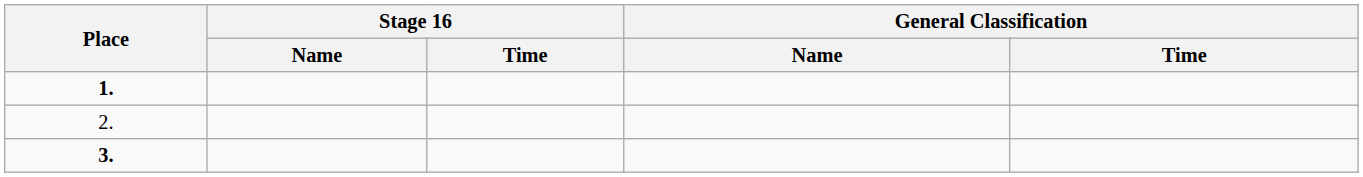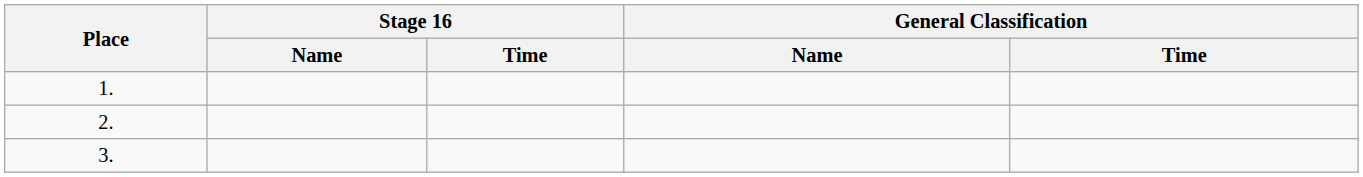1. | Place: bold -> normal
3. | Place: bold -> normal
